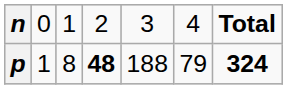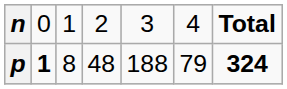p | column 2: normal -> bold
p | column 4: bold -> normal
